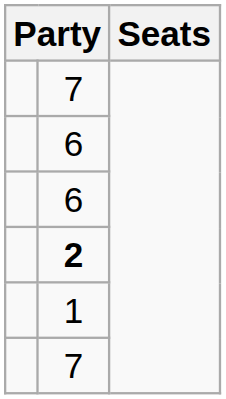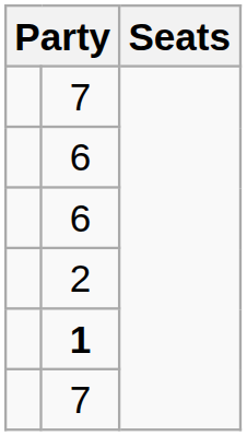2 | column 2: bold -> normal
1 | column 2: normal -> bold
